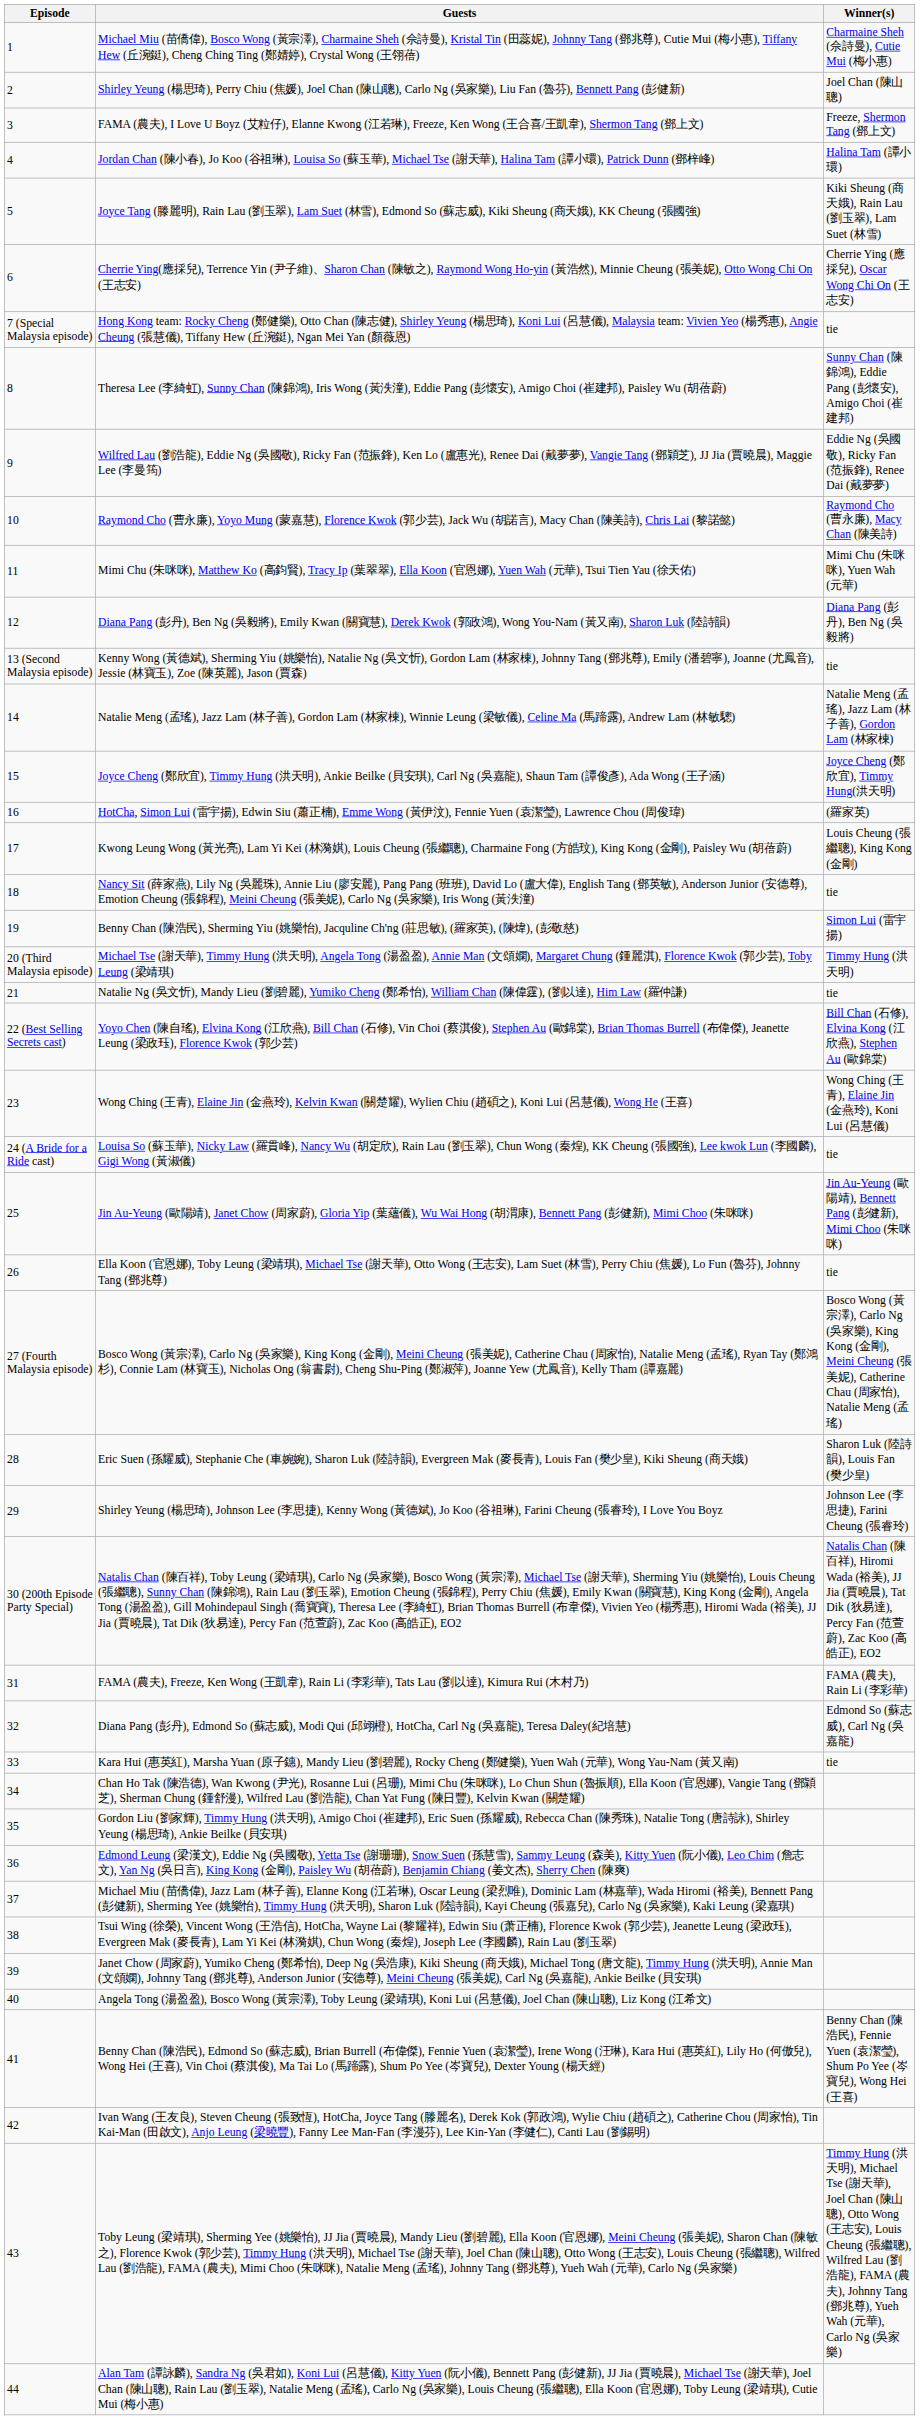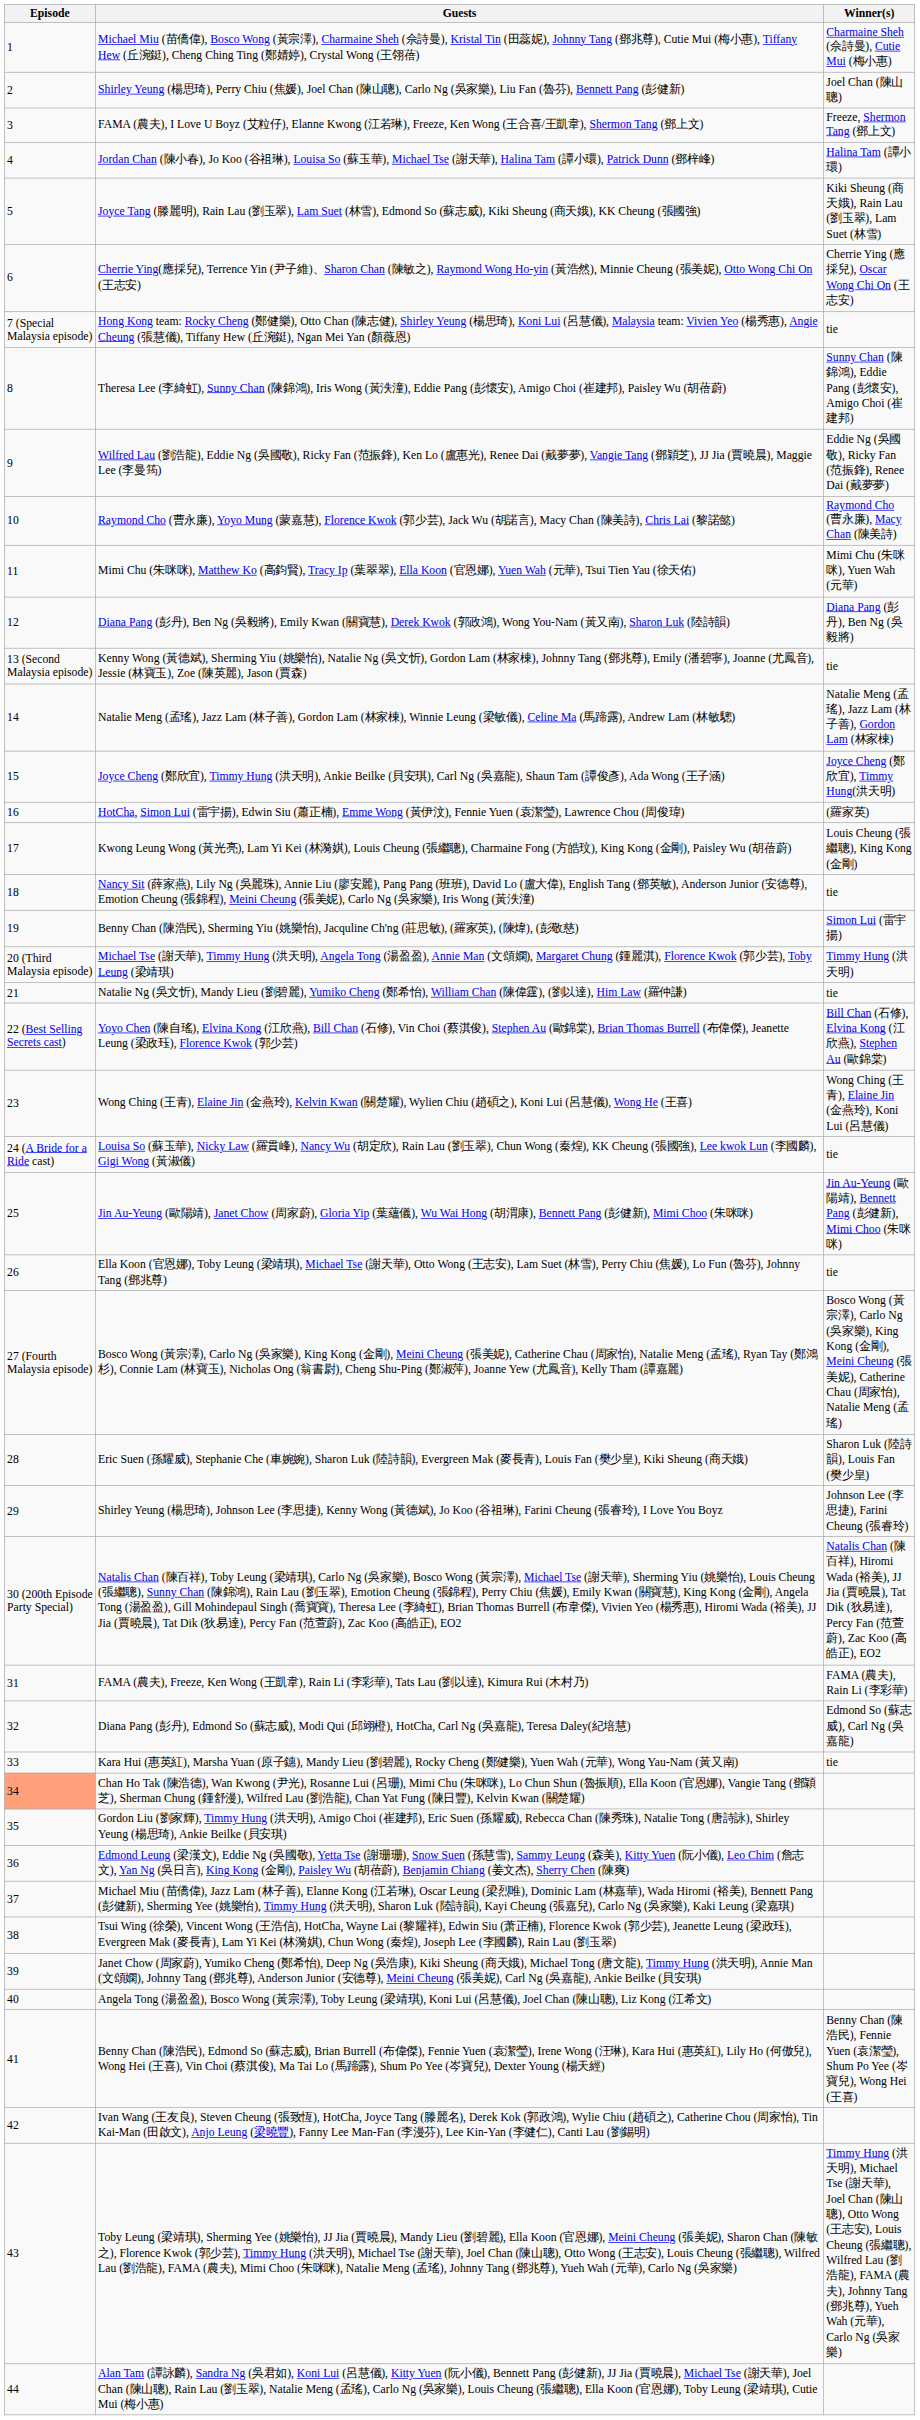row 35 | Episode: no background -> lightsalmon background
